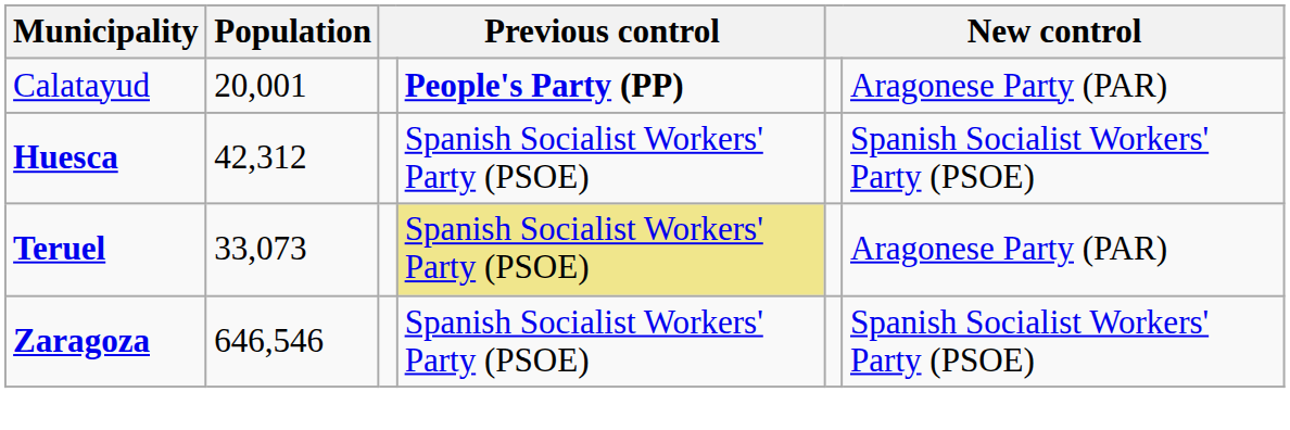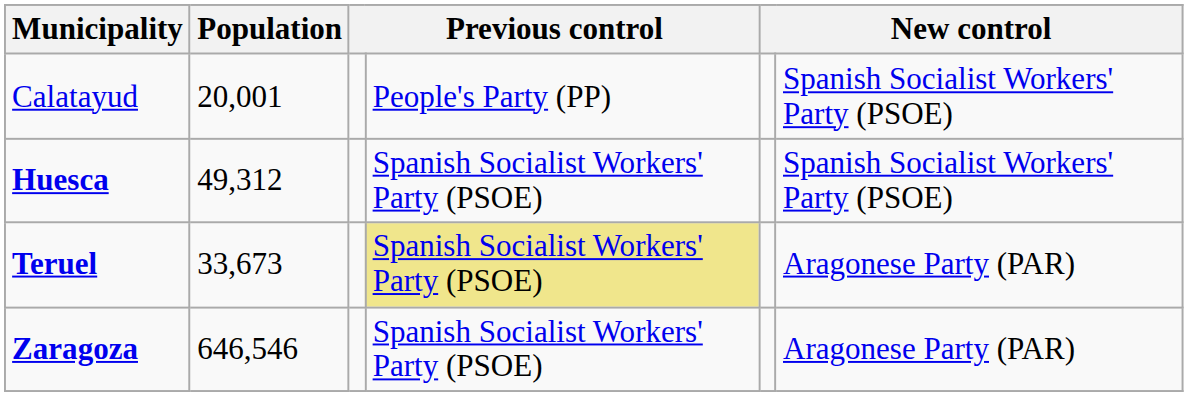Calatayud | column 4: bold -> normal
Calatayud | column 6: Aragonese Party (PAR) -> Spanish Socialist Workers' Party (PSOE)
Huesca | Population: 42,312 -> 49,312
Teruel | Population: 33,073 -> 33,673
Zaragoza | column 6: Spanish Socialist Workers' Party (PSOE) -> Aragonese Party (PAR)
